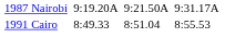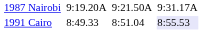1991 Cairo | column 4: no background -> lavender background
